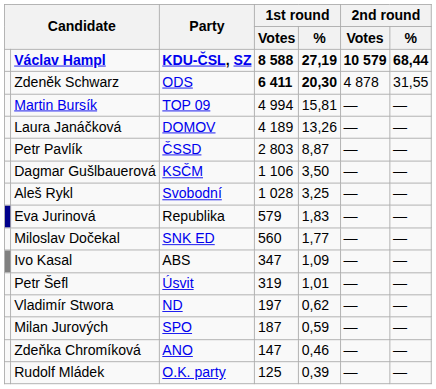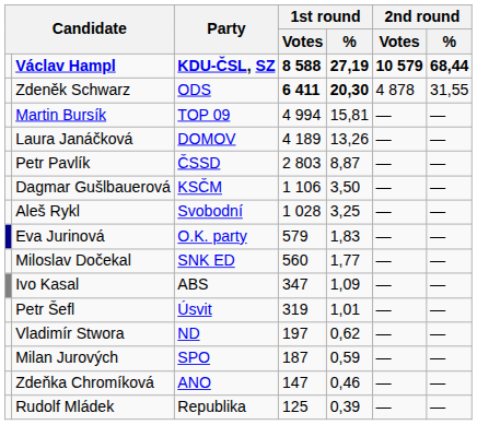Eva Jurinová | Party: Republika -> O.K. party
Rudolf Mládek | Party: O.K. party -> Republika
